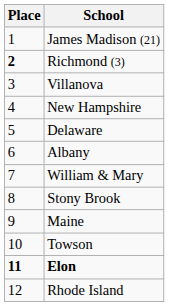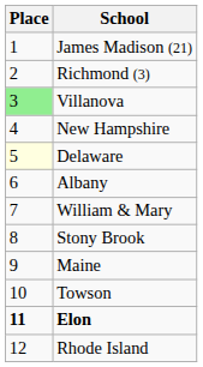Richmond (3) | Place: bold -> normal
Villanova | Place: no background -> lightgreen background
Delaware | Place: no background -> lightyellow background
